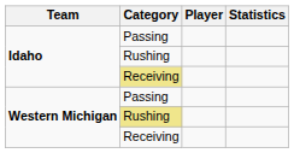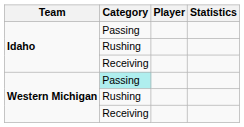Idaho / Receiving | Category: khaki background -> no background
Western Michigan / Passing | Category: no background -> paleturquoise background
Western Michigan / Rushing | Category: khaki background -> no background
